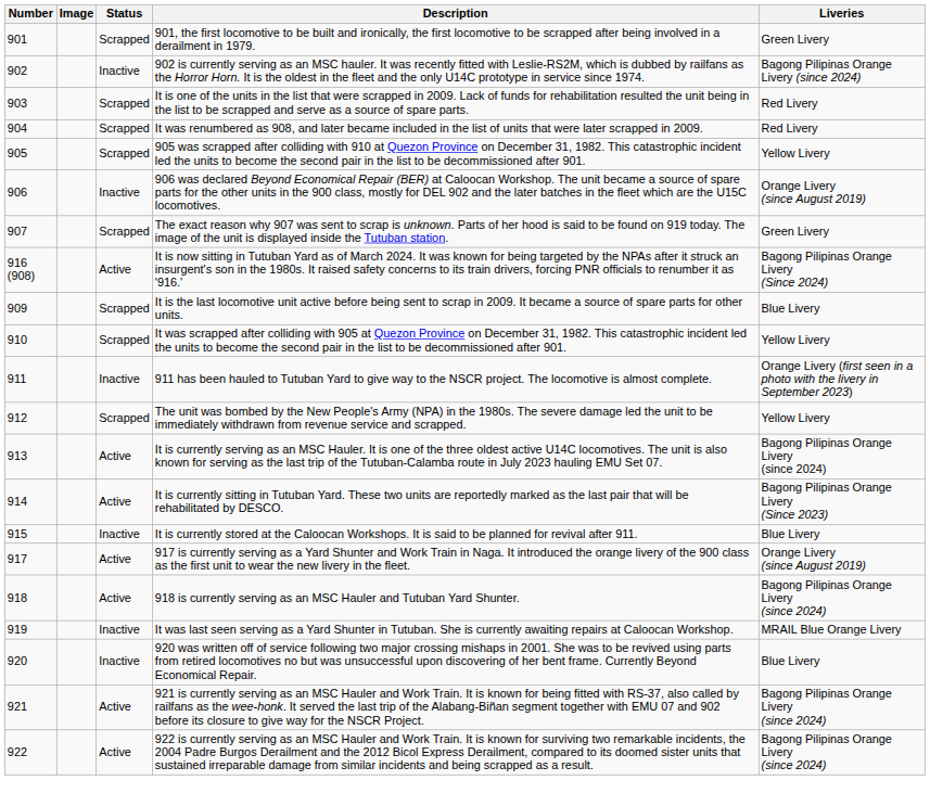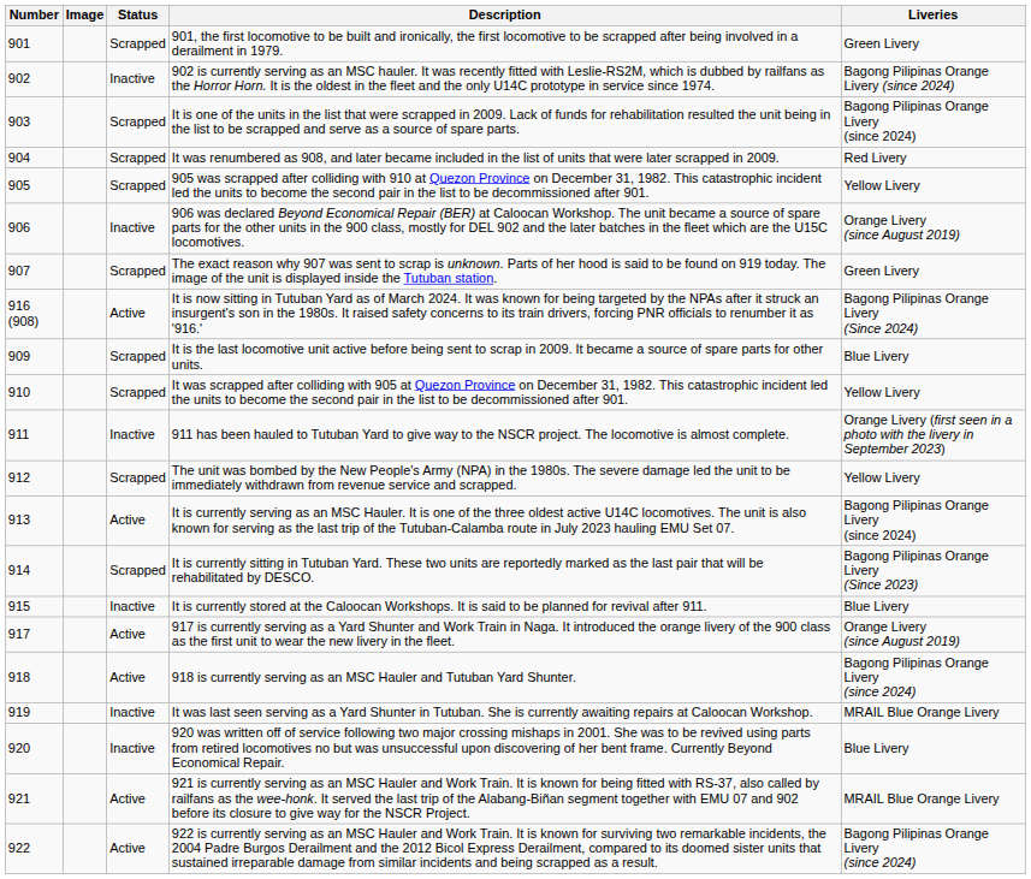row 4 | Liveries: Red Livery -> Bagong Pilipinas Orange Livery (since 2024)
row 15 | Status: Active -> Scrapped
row 21 | Liveries: Bagong Pilipinas Orange Livery (since 2024) -> MRAIL Blue Orange Livery
